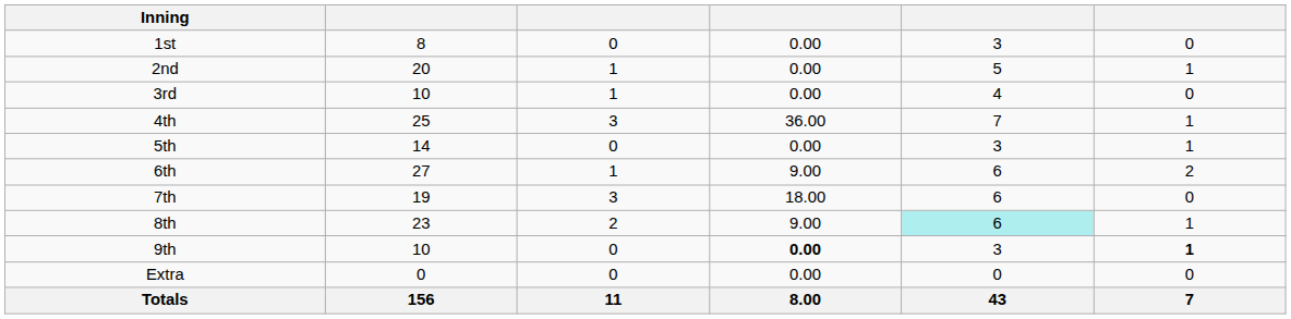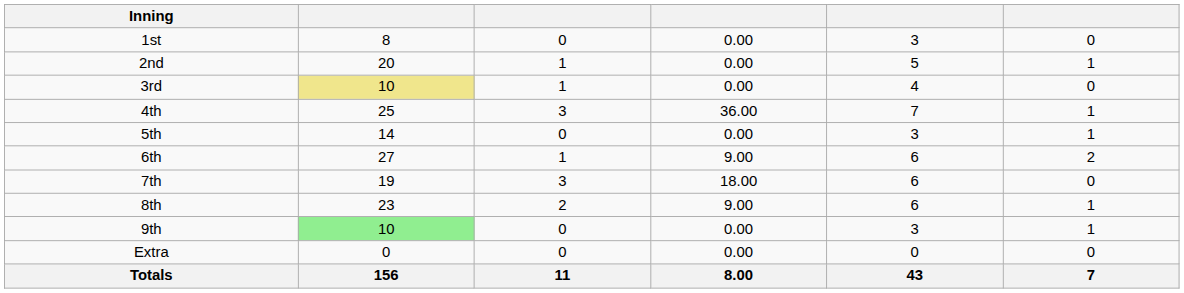3rd | column 2: no background -> khaki background
8th | column 5: paleturquoise background -> no background
9th | column 2: no background -> lightgreen background
9th | column 4: bold -> normal
9th | column 6: bold -> normal
